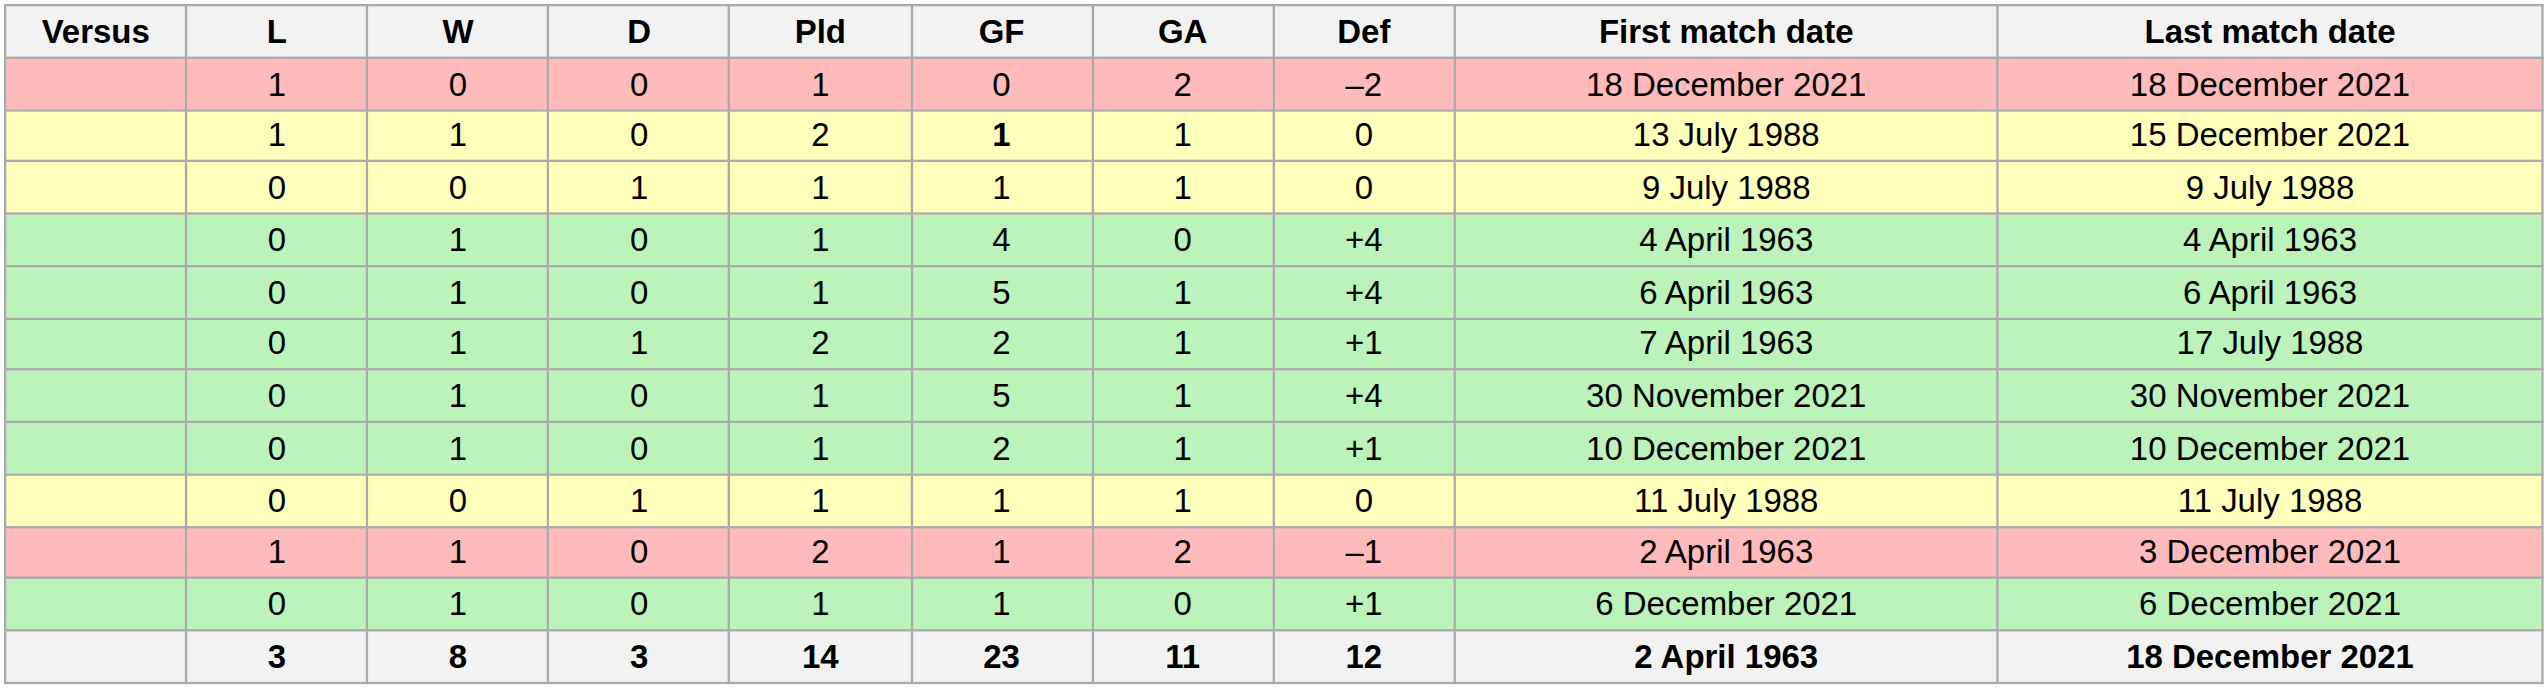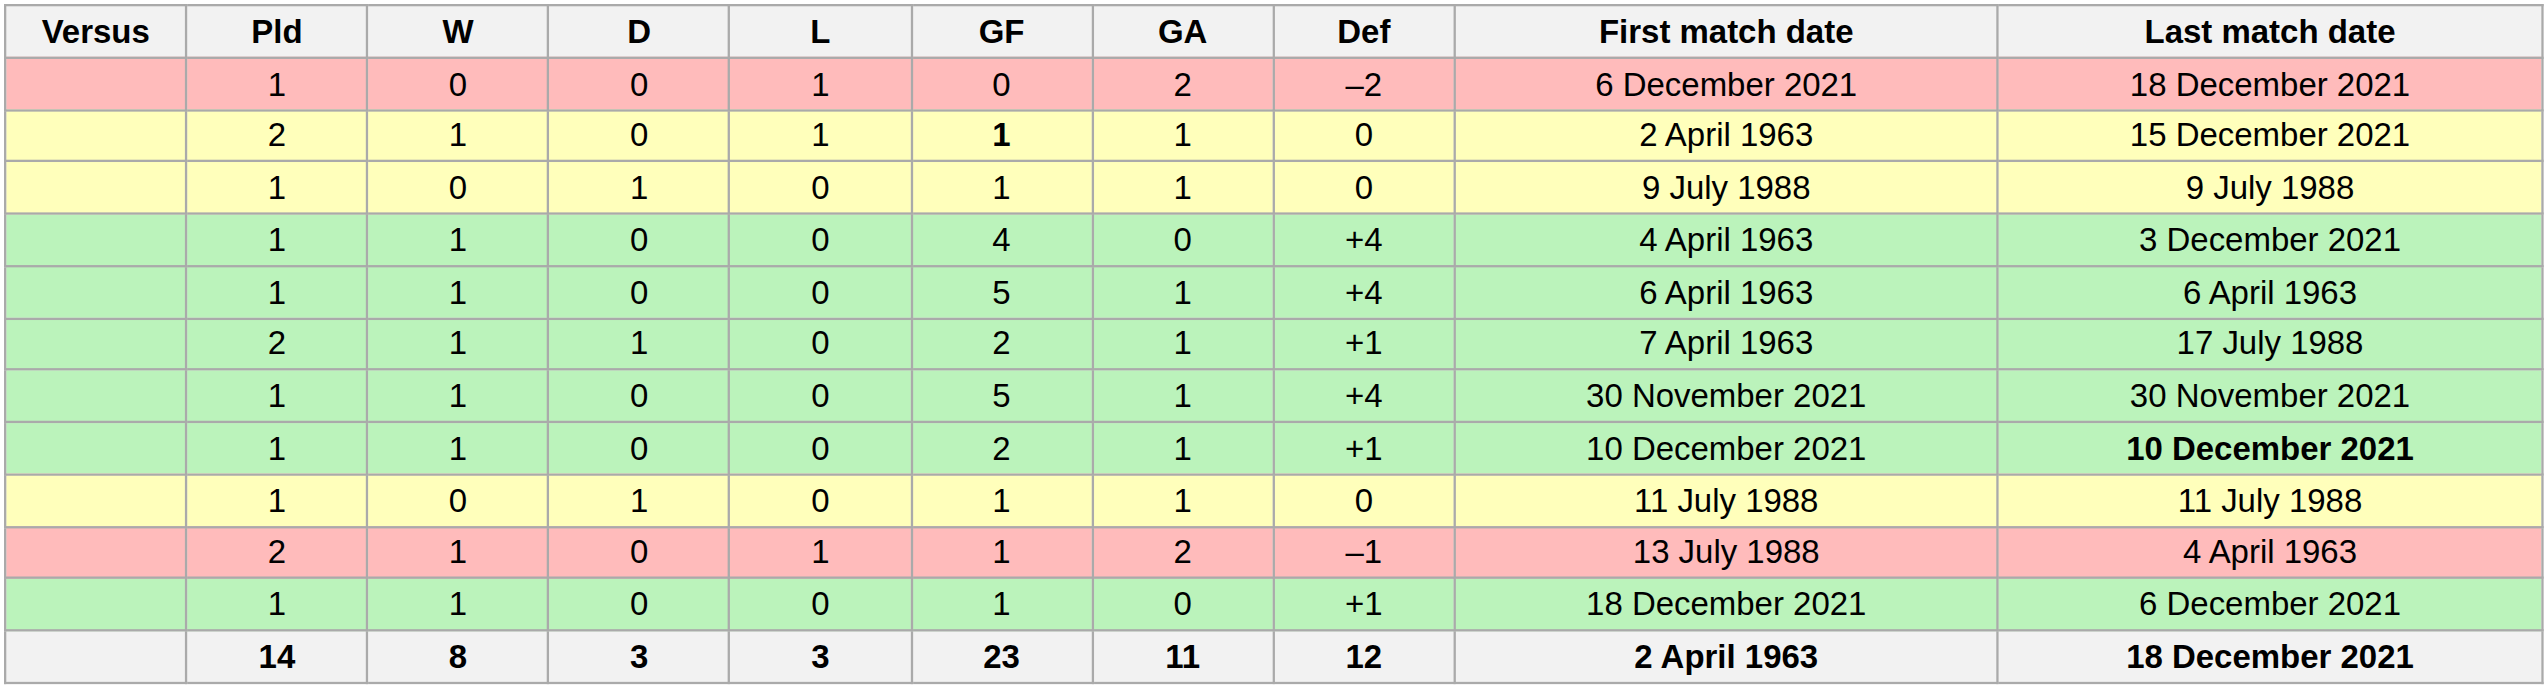columns swapped: Pld <-> L
row 2 | First match date: 18 December 2021 -> 6 December 2021
row 3 | First match date: 13 July 1988 -> 2 April 1963
row 5 | Last match date: 4 April 1963 -> 3 December 2021
row 9 | Last match date: normal -> bold
row 11 | First match date: 2 April 1963 -> 13 July 1988
row 11 | Last match date: 3 December 2021 -> 4 April 1963
row 12 | First match date: 6 December 2021 -> 18 December 2021
